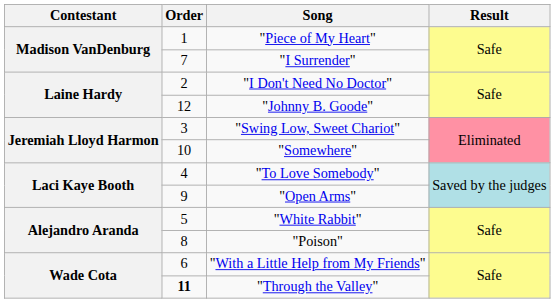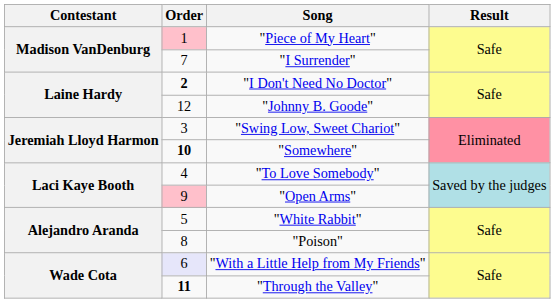"Piece of My Heart" | Order: no background -> pink background
"I Don't Need No Doctor" | Order: normal -> bold
"Somewhere" | Order: normal -> bold
"Open Arms" | Order: no background -> pink background
"With a Little Help from My Friends" | Order: no background -> lavender background
